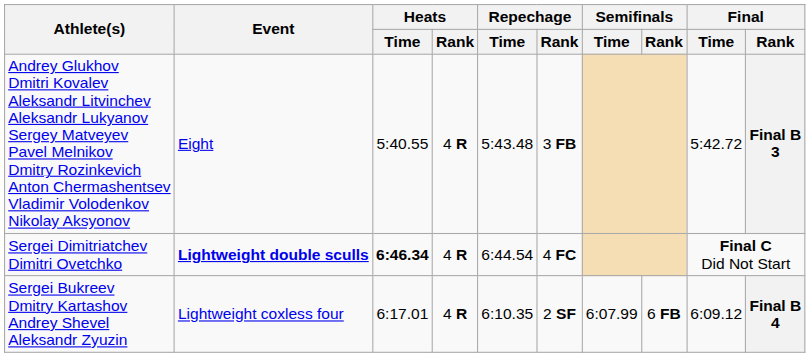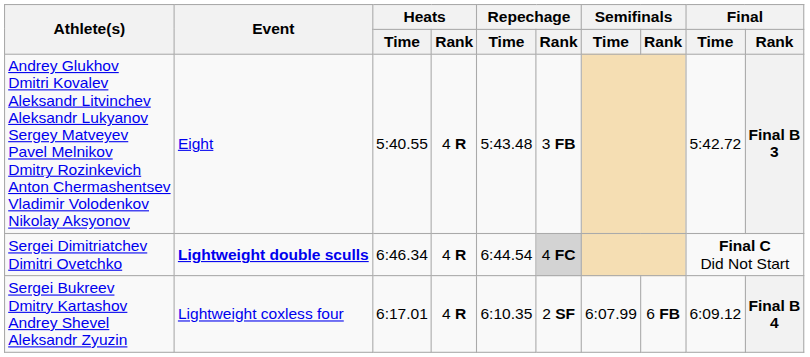Sergei Dimitriatchev Dimitri Ovetchko | Heats / Time: bold -> normal
Sergei Dimitriatchev Dimitri Ovetchko | Repechage / Rank: no background -> lightgrey background
